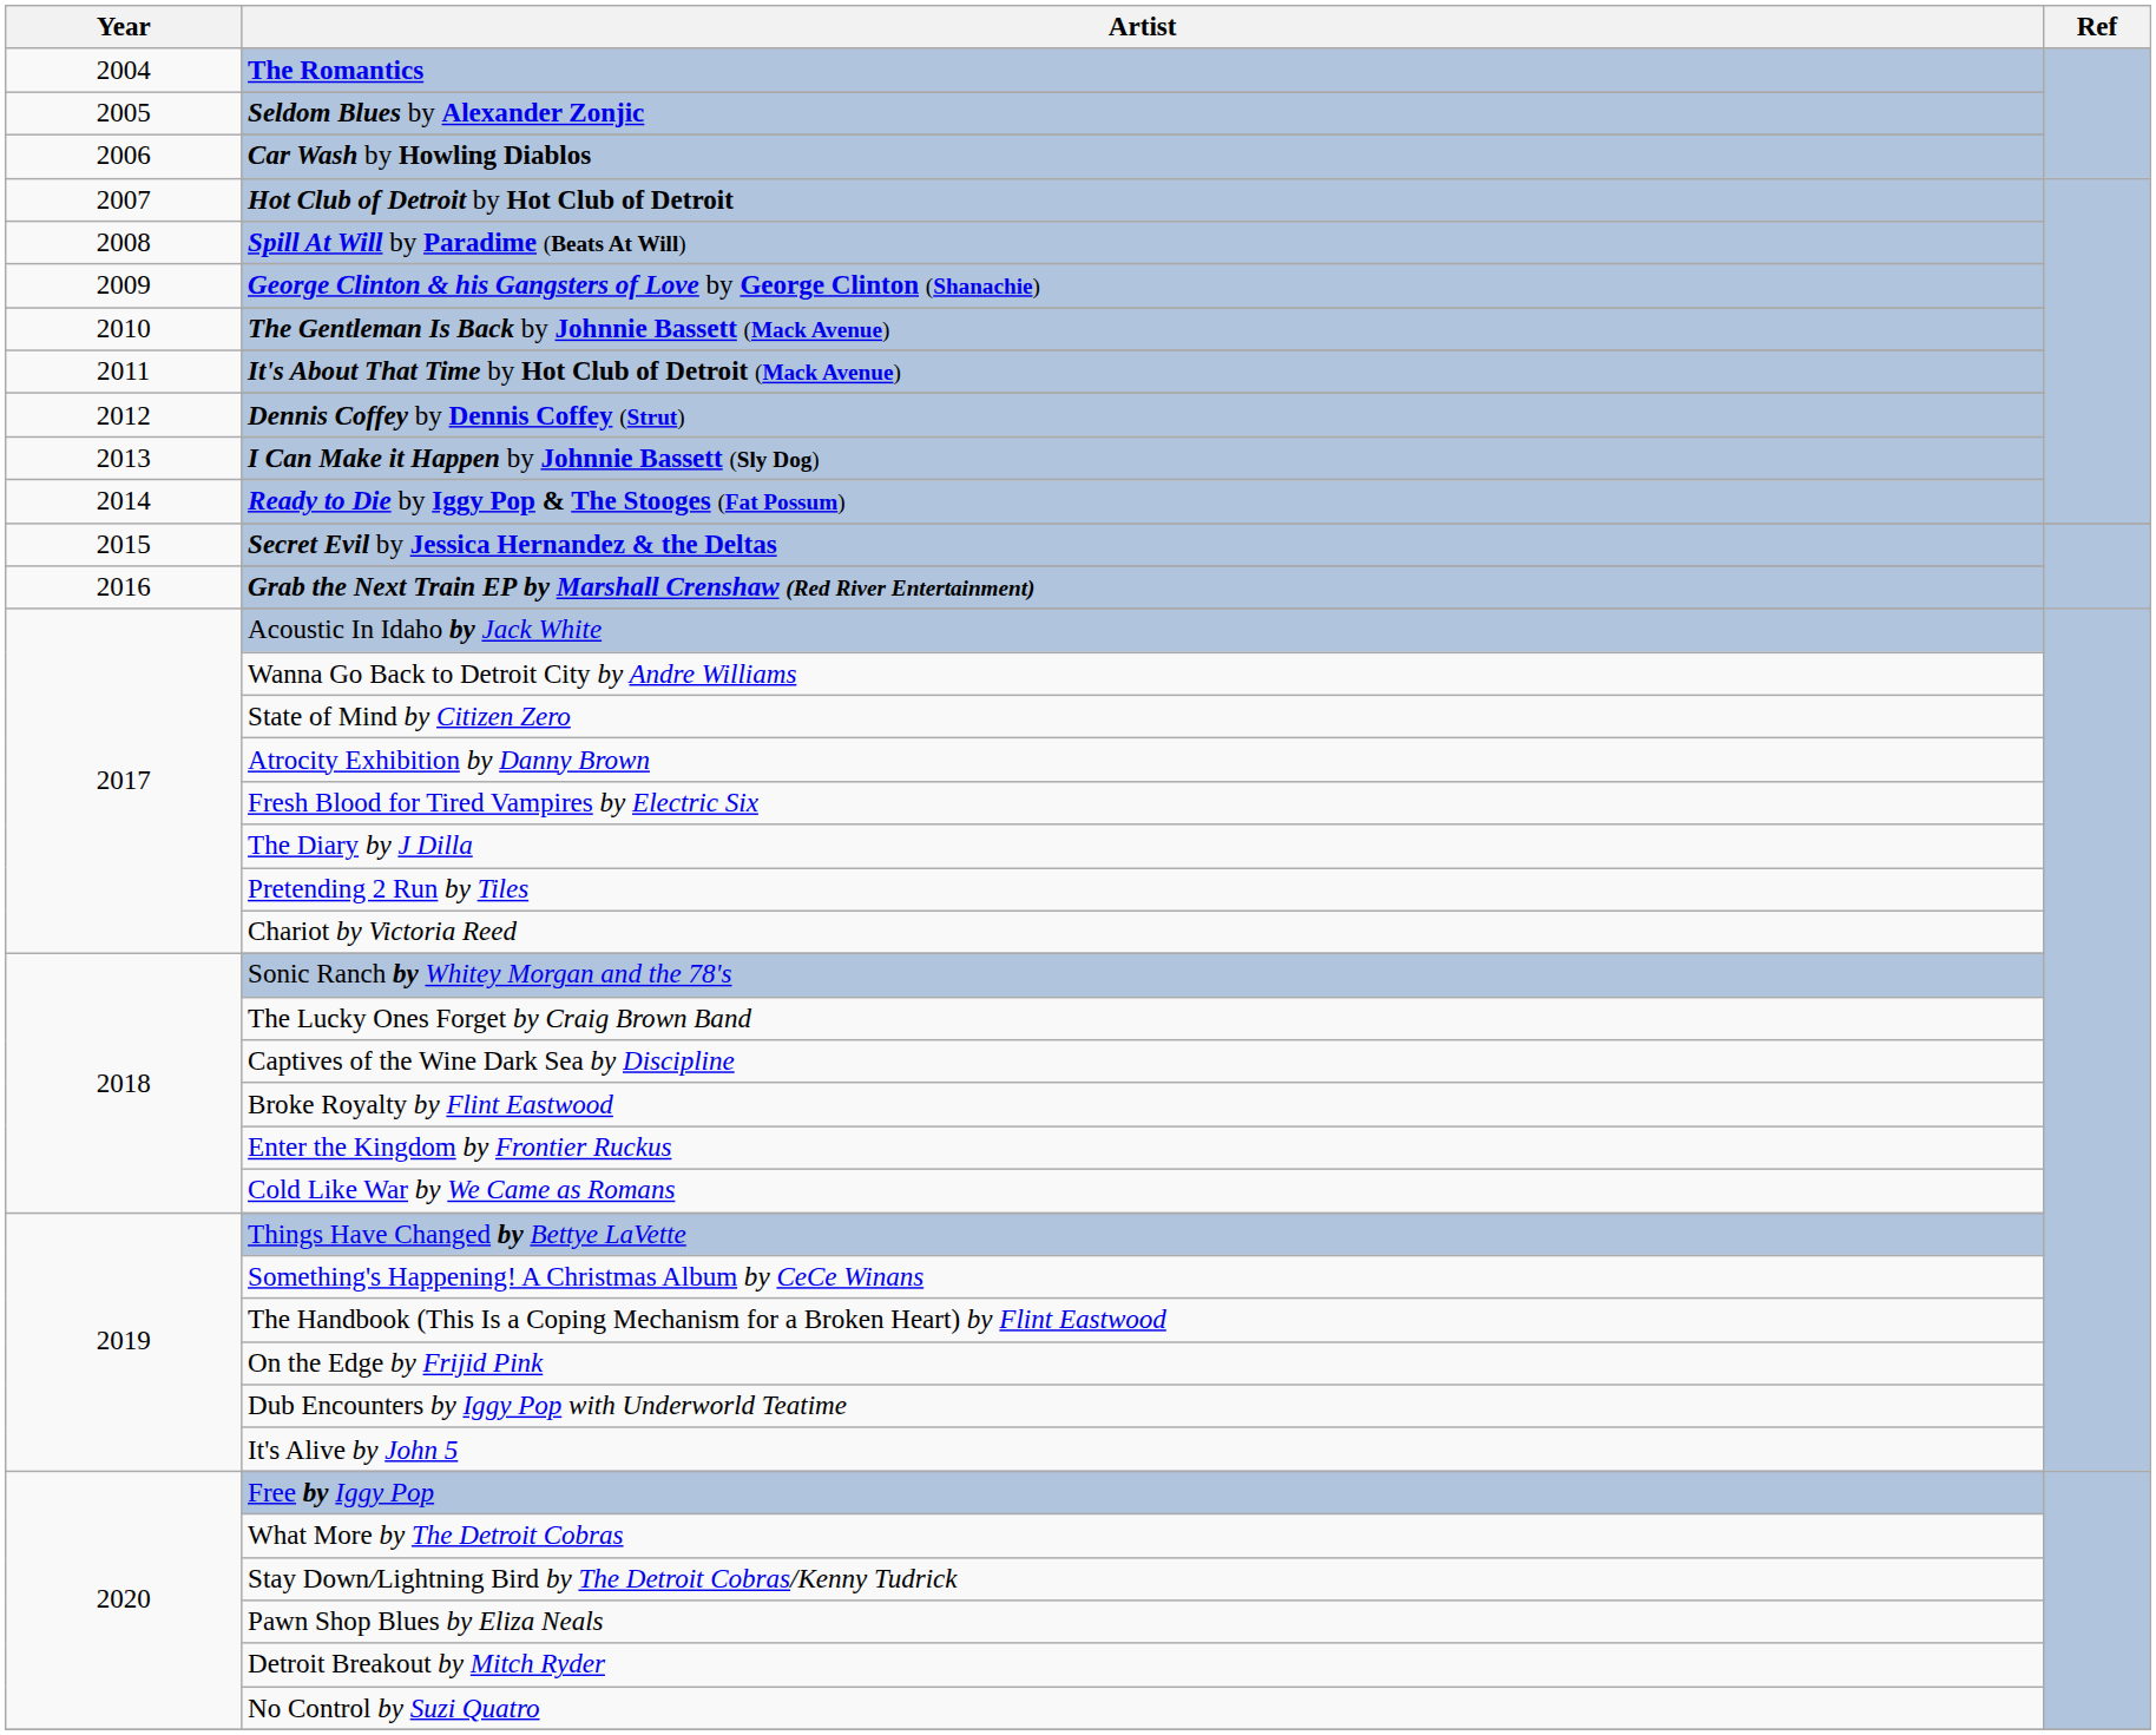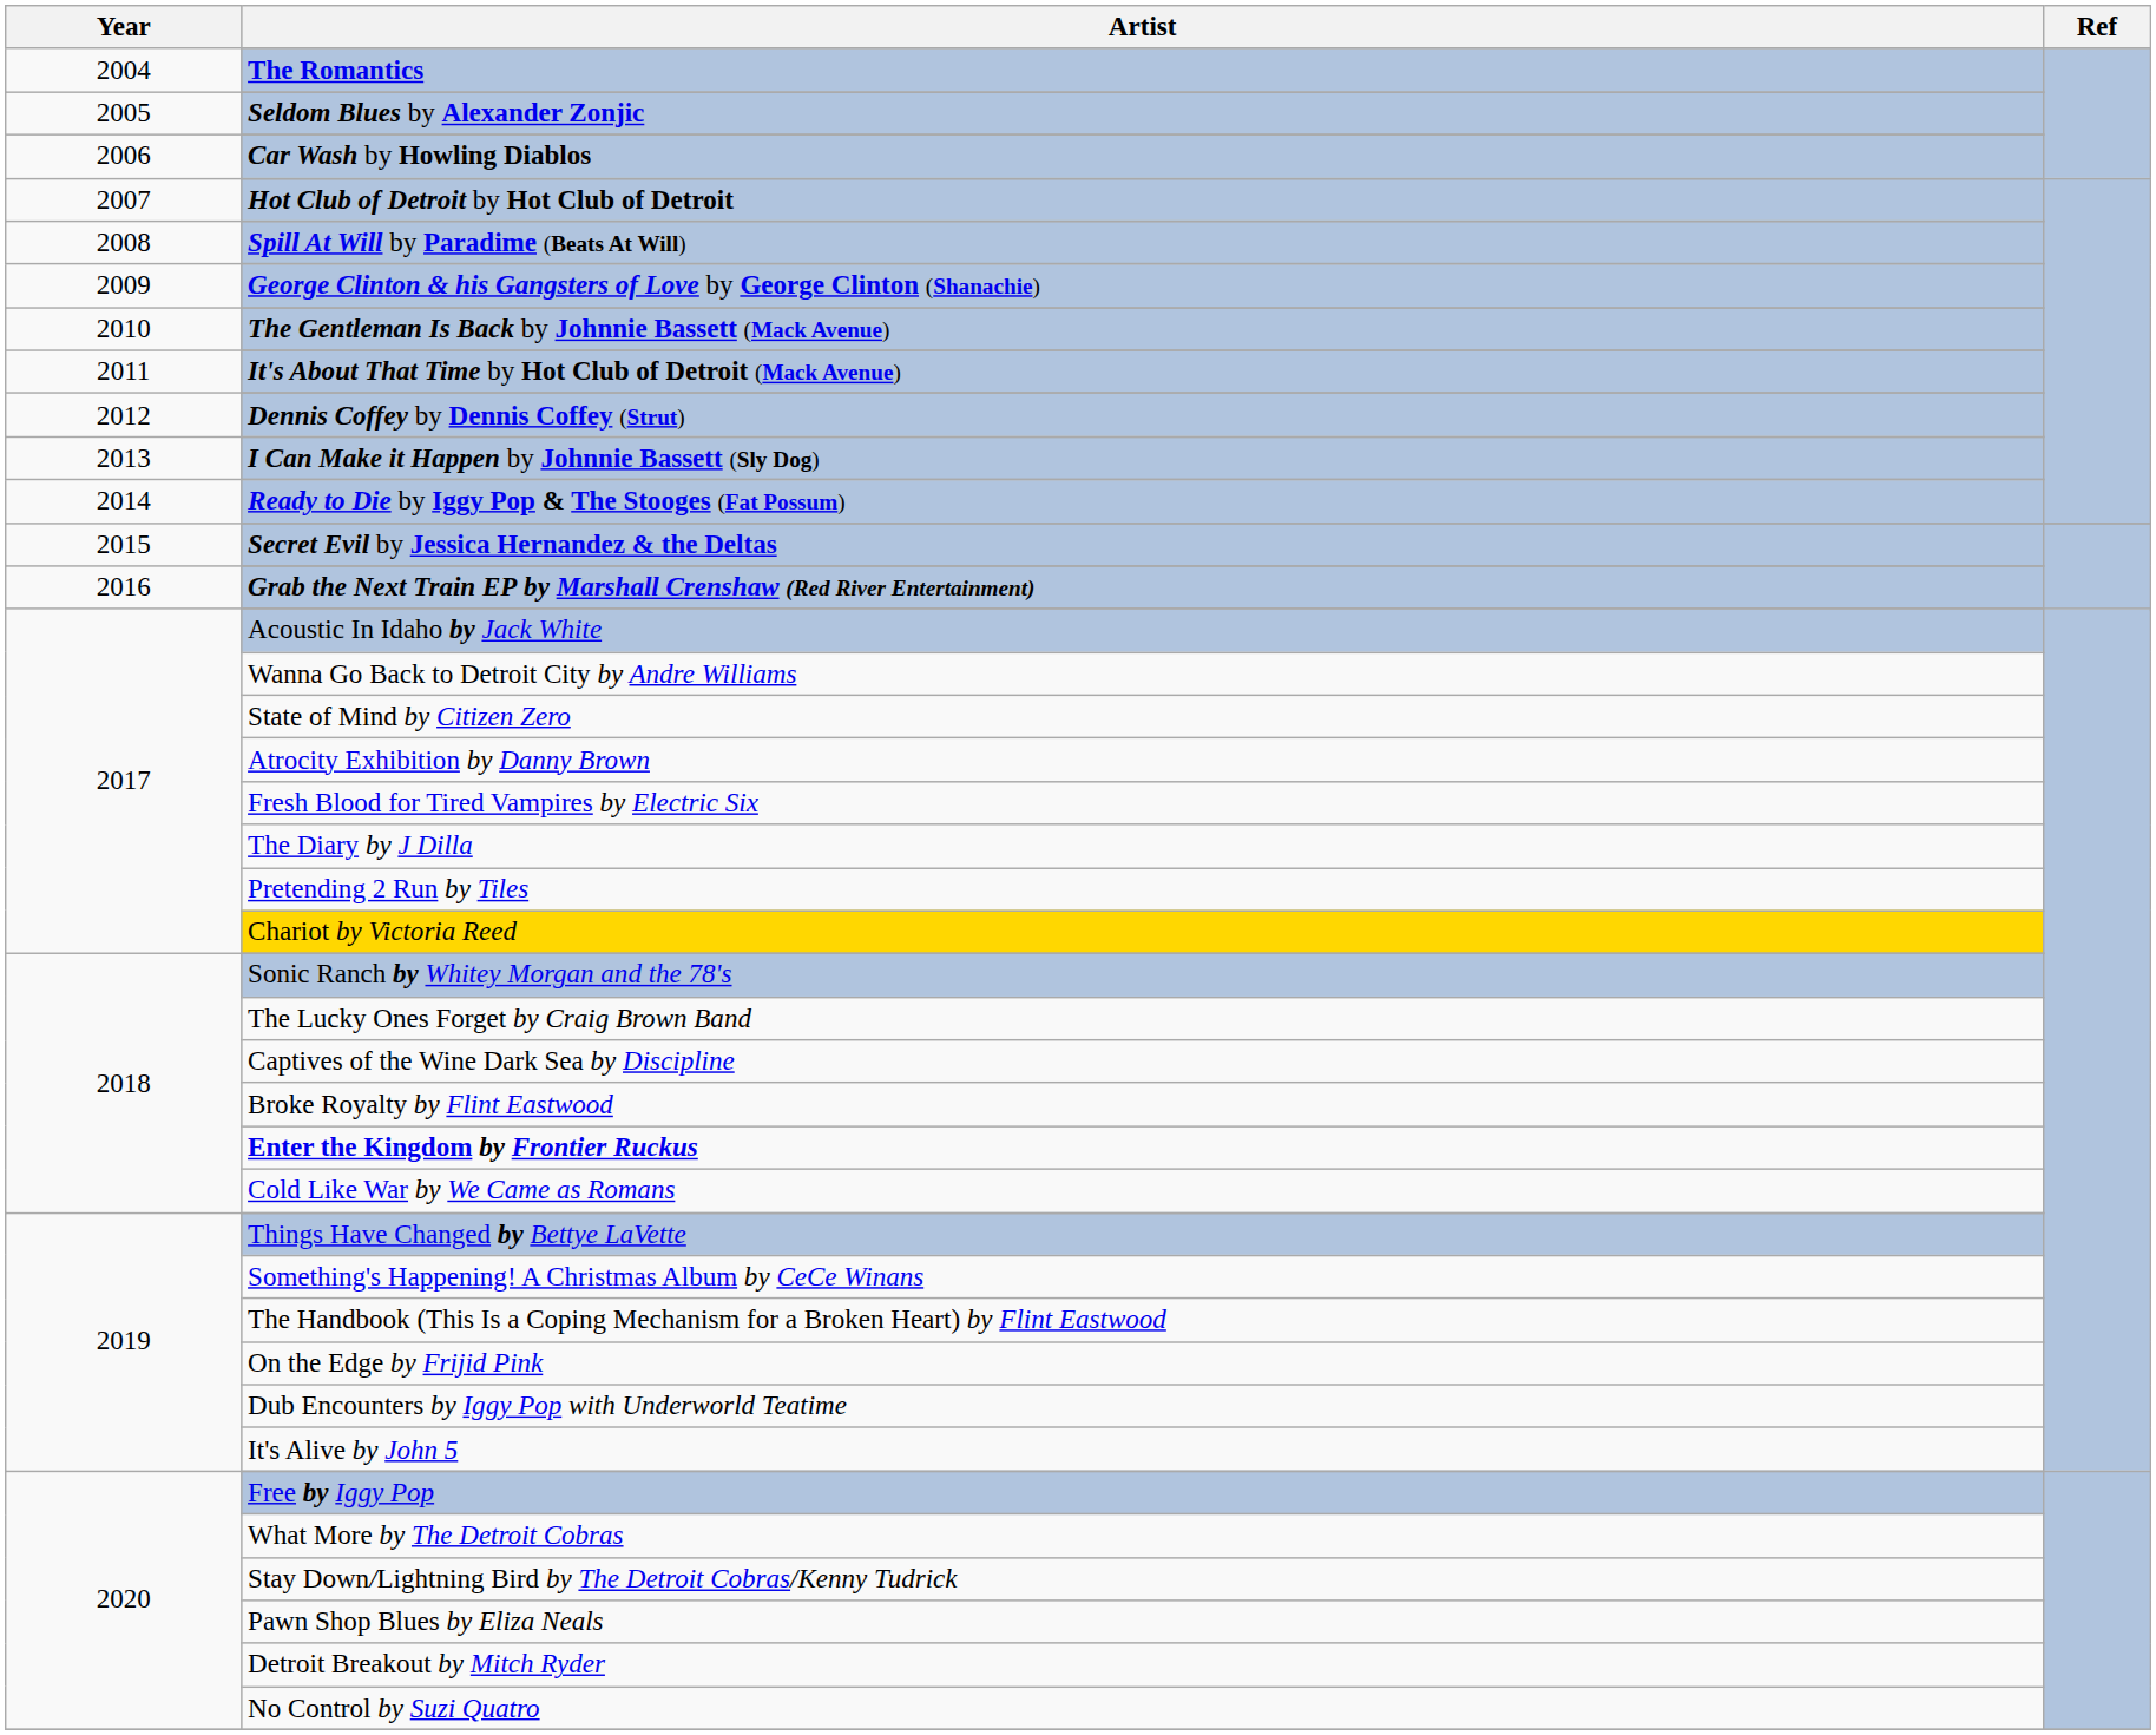Chariot by Victoria Reed | Artist: no background -> gold background
Enter the Kingdom by Frontier Ruckus | Artist: normal -> bold
